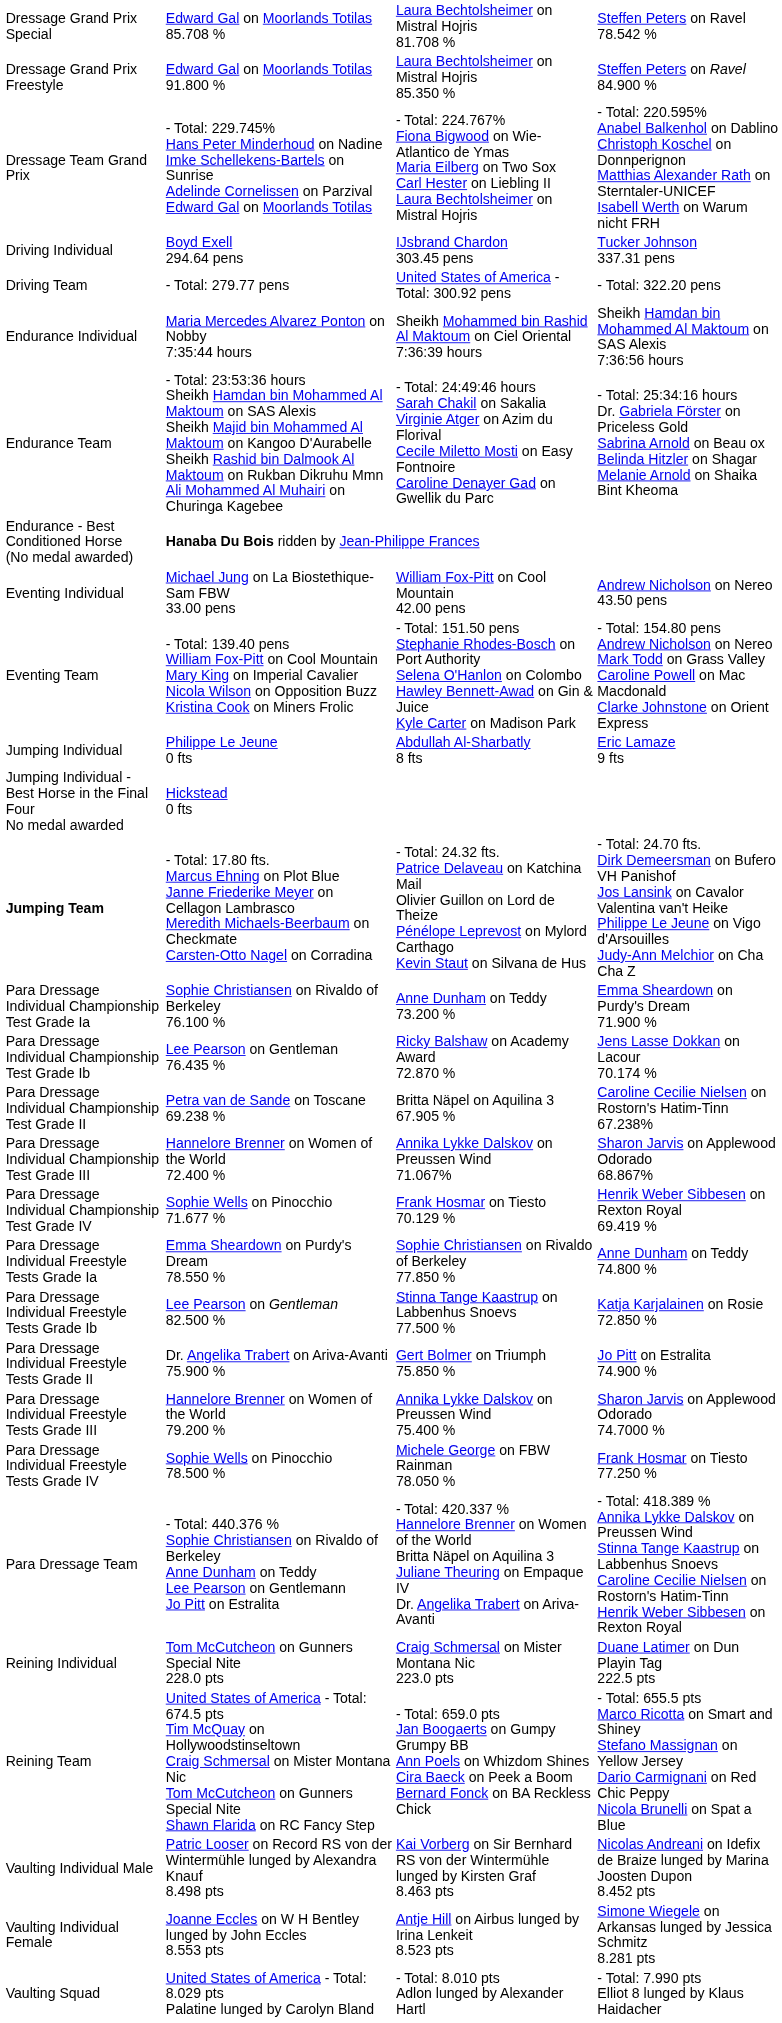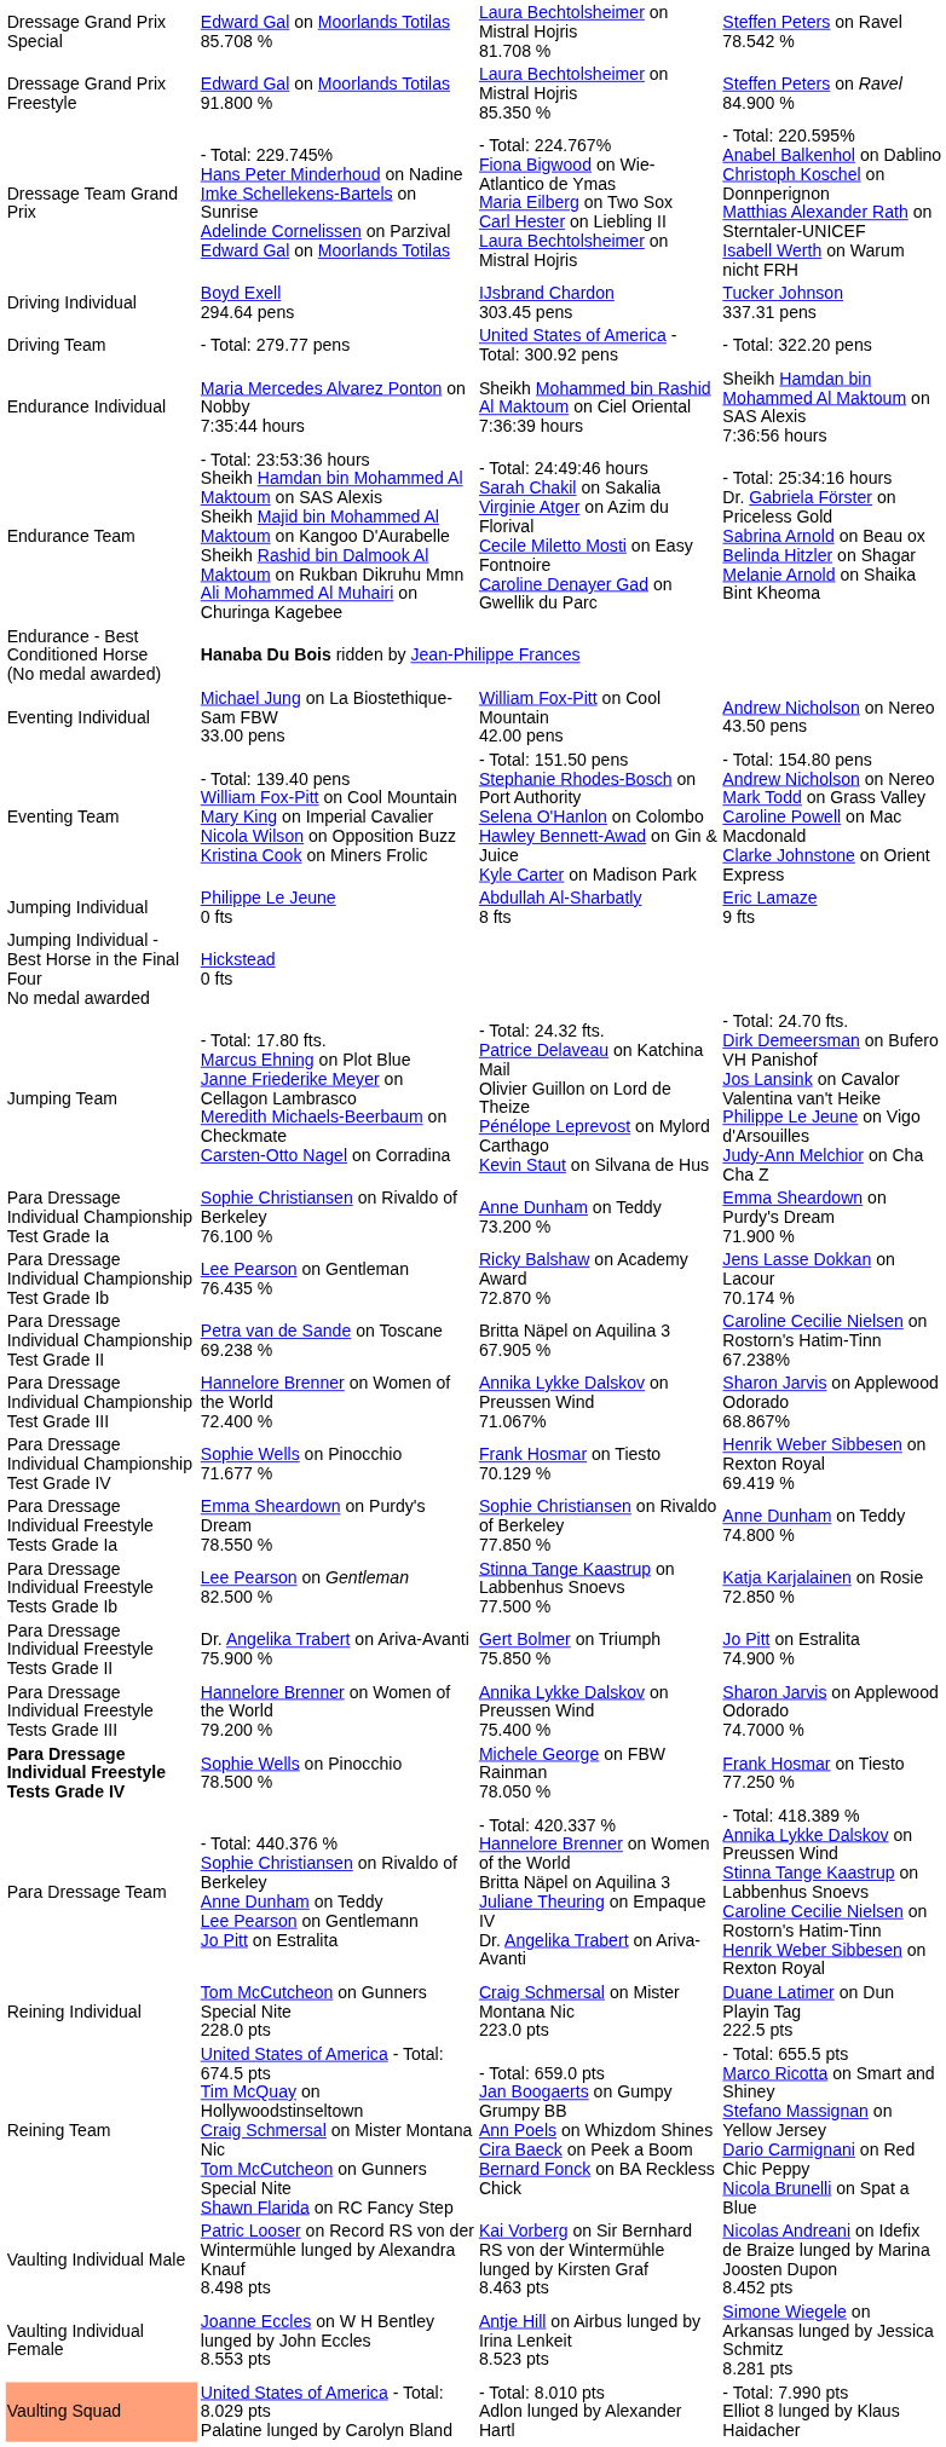Jumping Team | column 1: bold -> normal
Para Dressage Individual Freestyle Tests Grade IV | column 1: normal -> bold
Vaulting Squad | column 1: no background -> lightsalmon background
